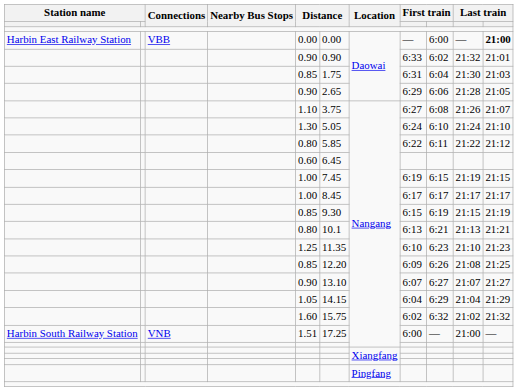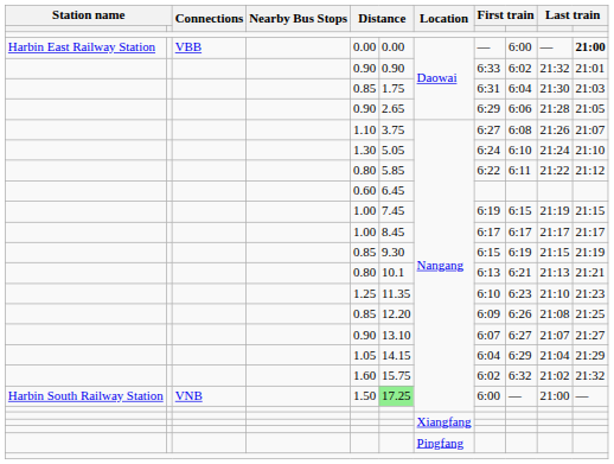Harbin South Railway Station | column 5: 1.51 -> 1.50
Harbin South Railway Station | column 6: no background -> lightgreen background
